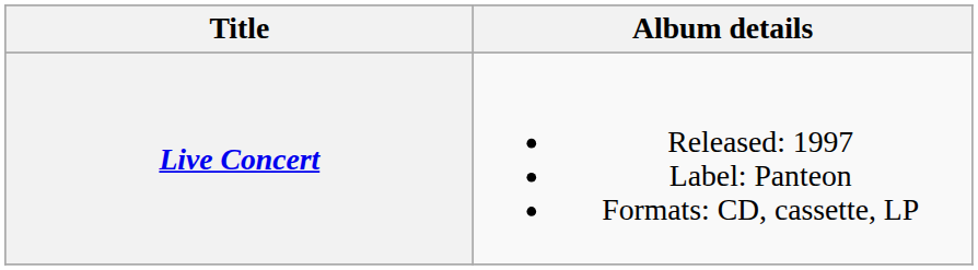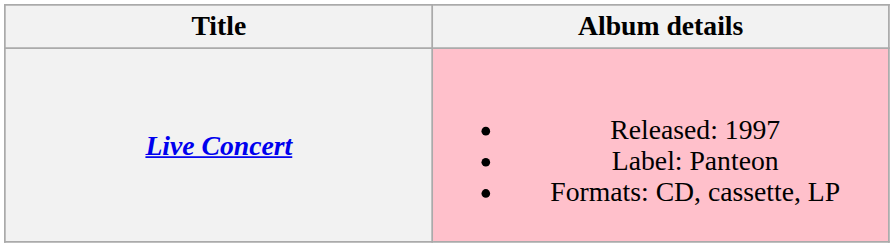Live Concert | Album details: no background -> pink background
